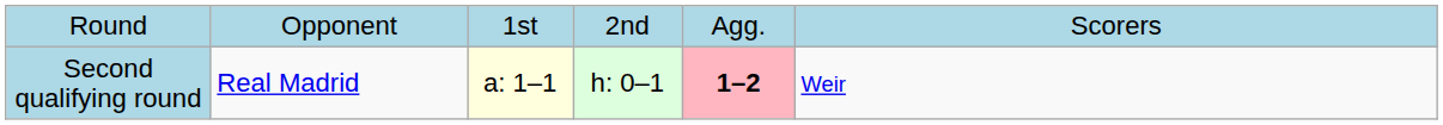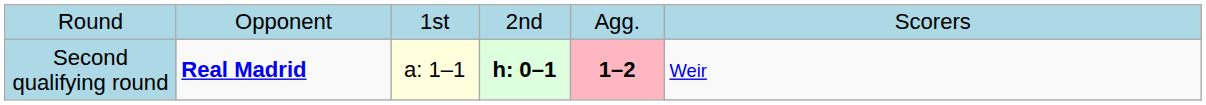Second qualifying round | column 2: normal -> bold
Second qualifying round | column 4: normal -> bold
